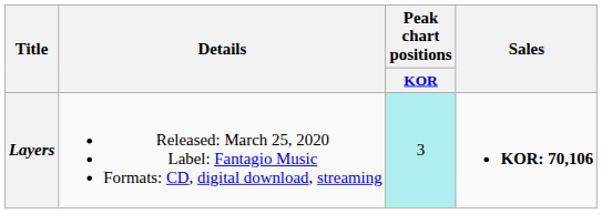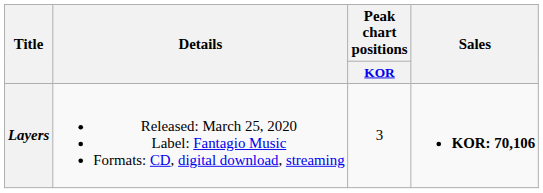Layers | Peak chart positions / KOR: paleturquoise background -> no background
